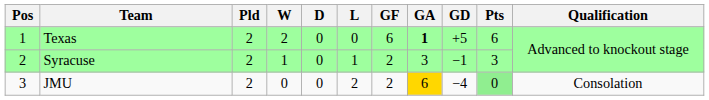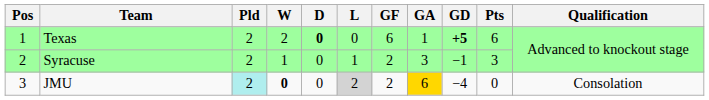Texas | D: normal -> bold
Texas | GA: bold -> normal
Texas | GD: normal -> bold
JMU | Pld: no background -> paleturquoise background
JMU | W: normal -> bold
JMU | L: no background -> lightgrey background
JMU | Pts: lightgreen background -> no background
